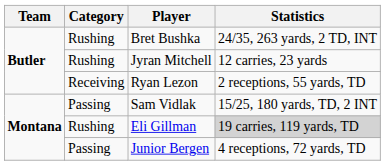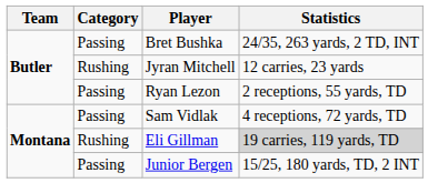Bret Bushka | Category: Rushing -> Passing
Ryan Lezon | Category: Receiving -> Passing
Sam Vidlak | Statistics: 15/25, 180 yards, TD, 2 INT -> 4 receptions, 72 yards, TD
Junior Bergen | Statistics: 4 receptions, 72 yards, TD -> 15/25, 180 yards, TD, 2 INT
